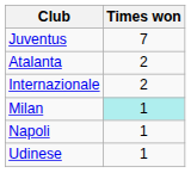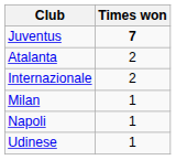Juventus | Times won: normal -> bold
Milan | Times won: paleturquoise background -> no background
